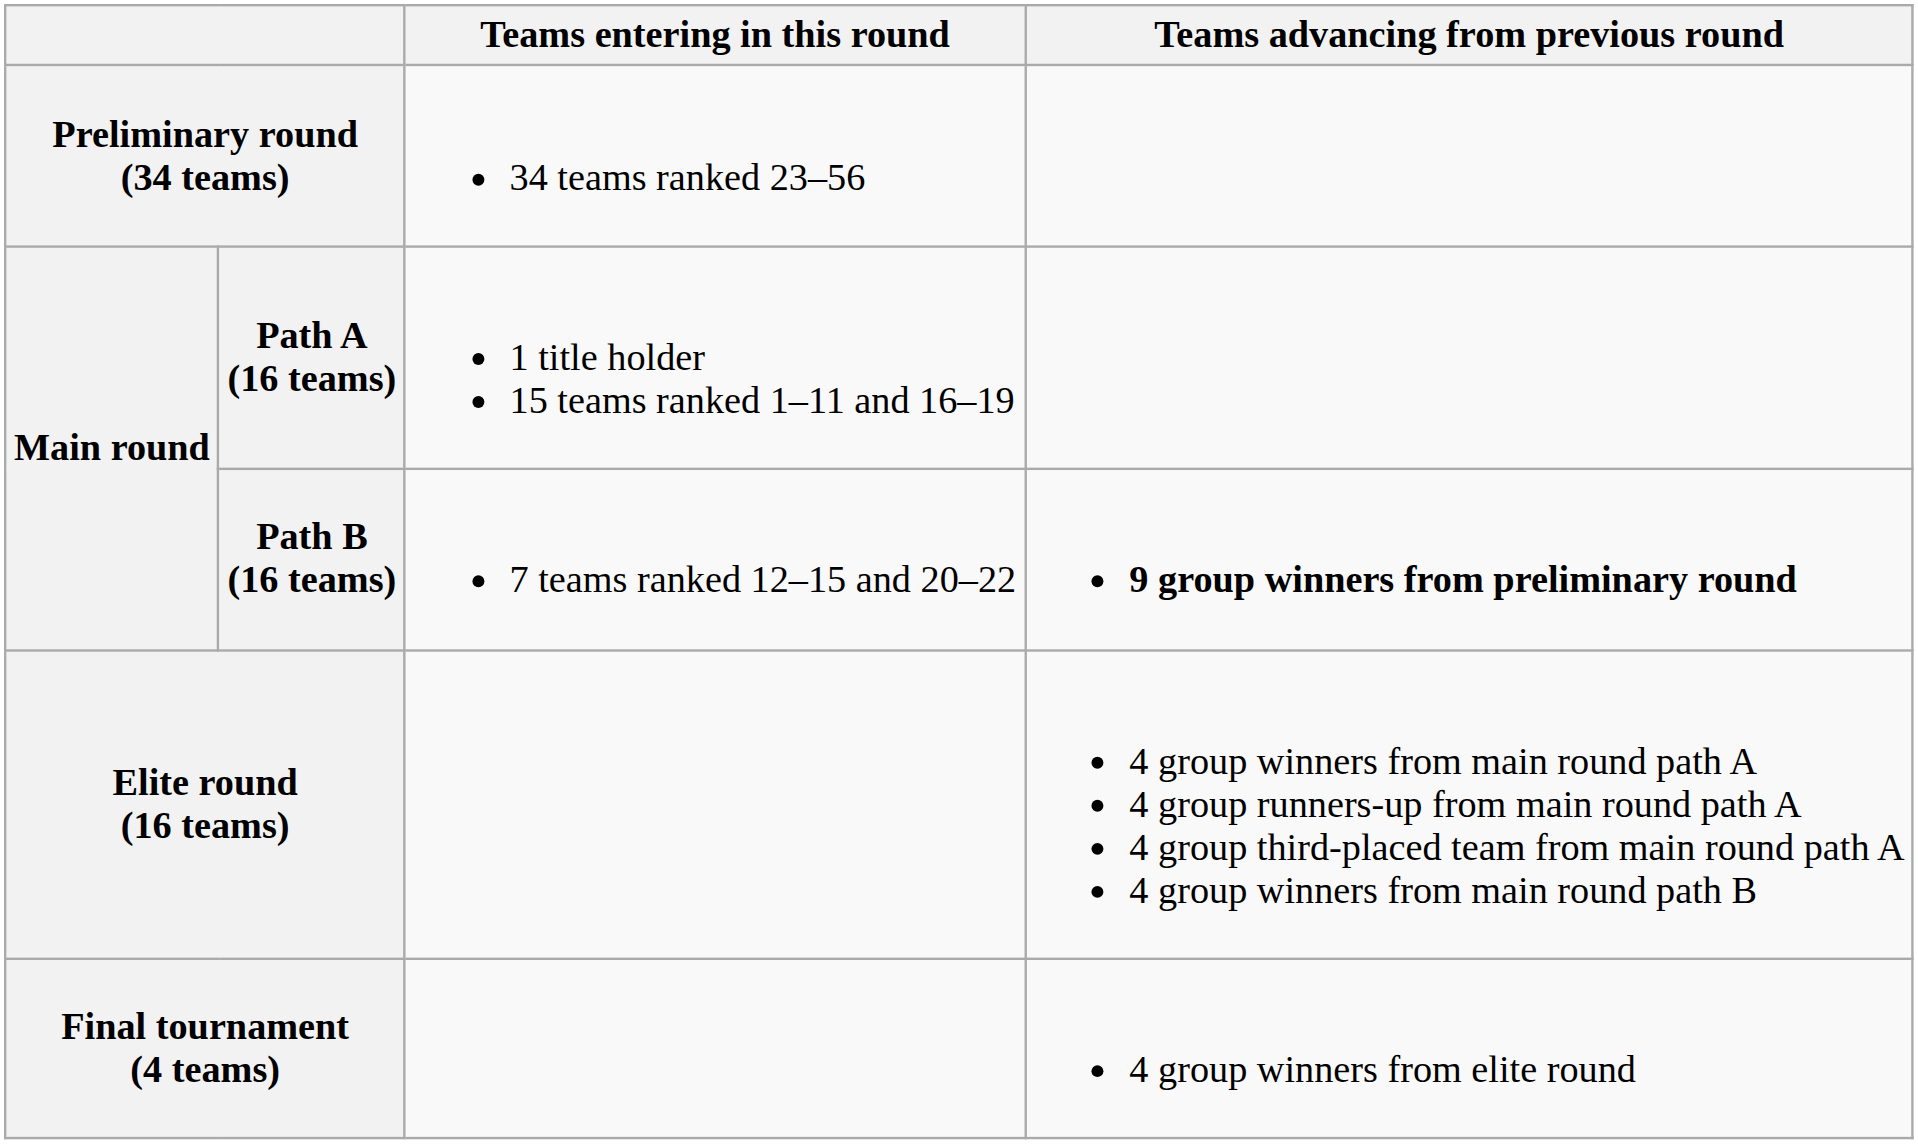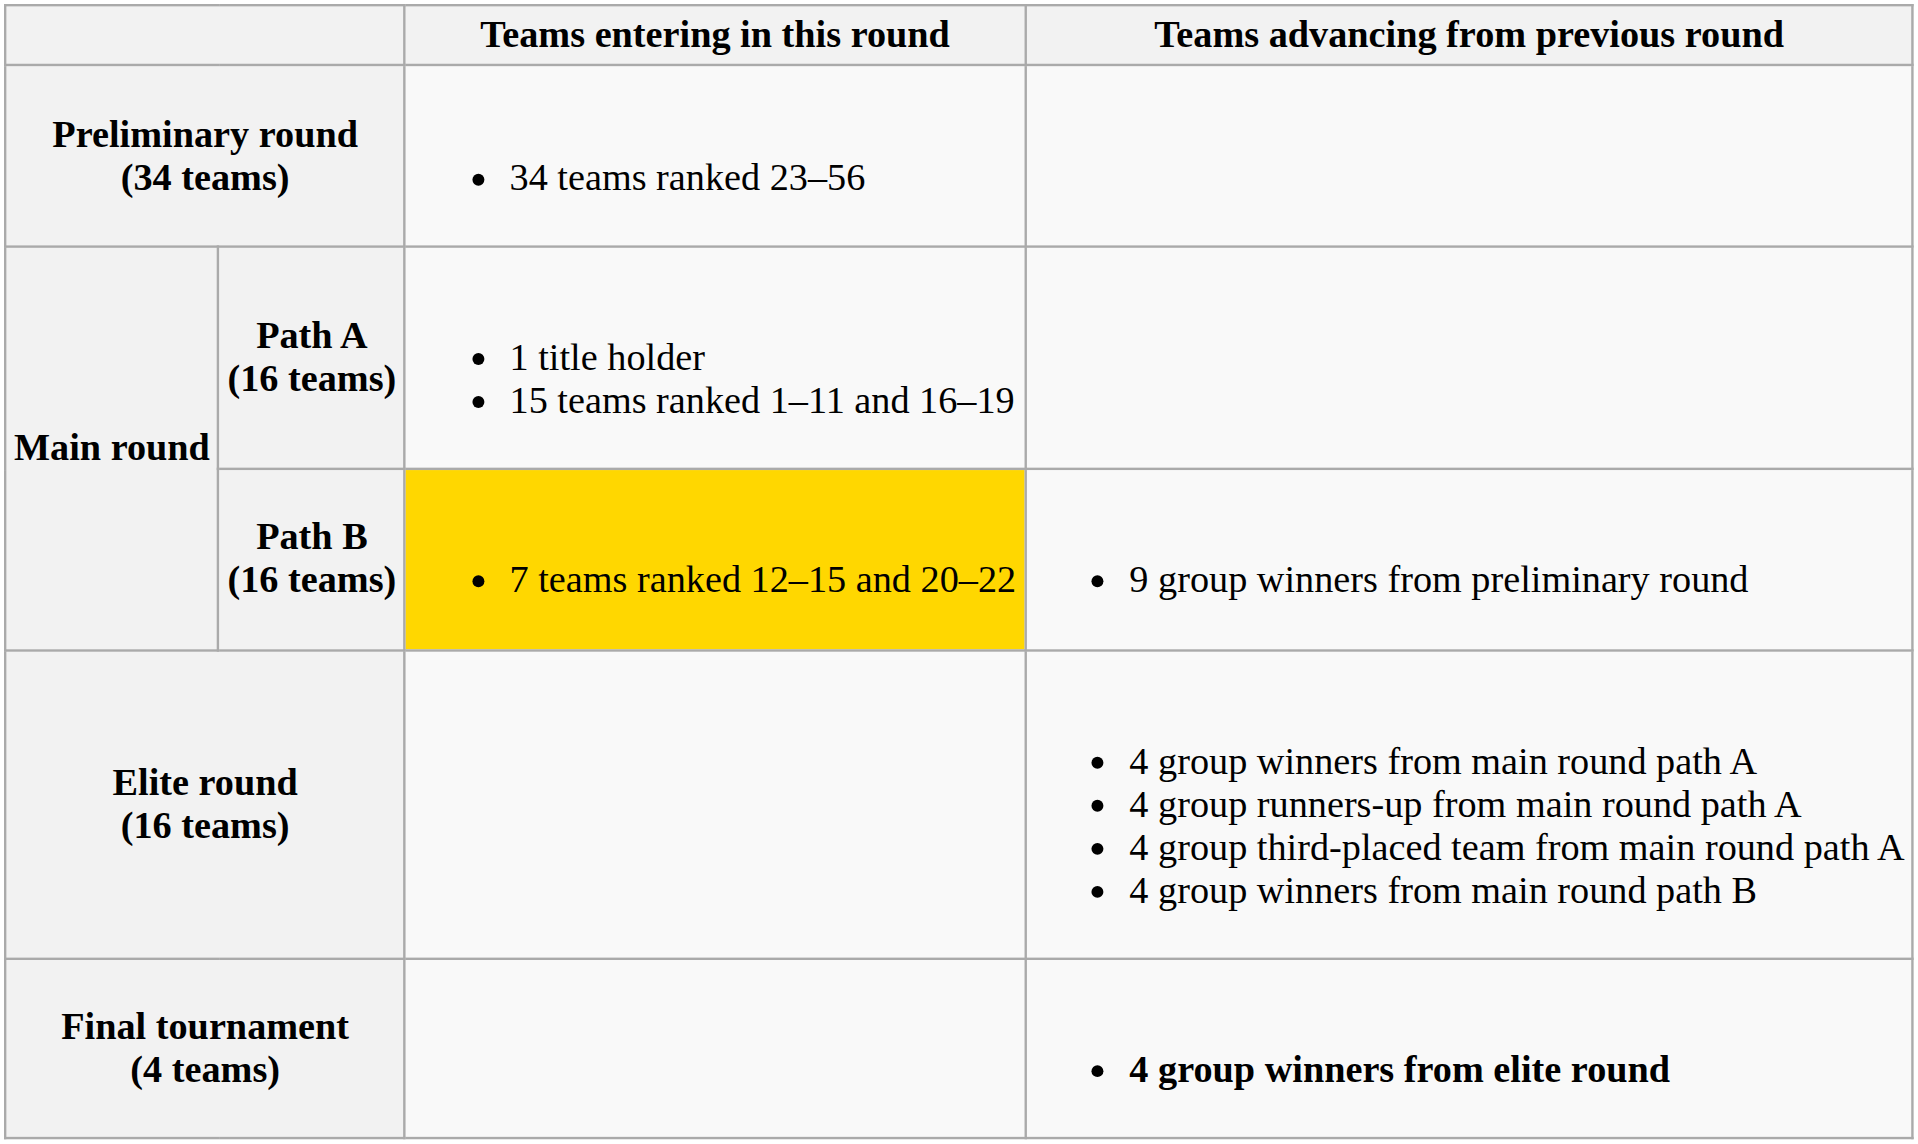Path B (16 teams) | Teams entering in this round: no background -> gold background
Path B (16 teams) | Teams advancing from previous round: bold -> normal
Final tournament (4 teams) | Teams advancing from previous round: normal -> bold
